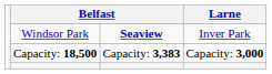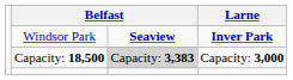Windsor Park | Larne: normal -> bold
Capacity: 18,500 | column 3: no background -> lightgrey background
